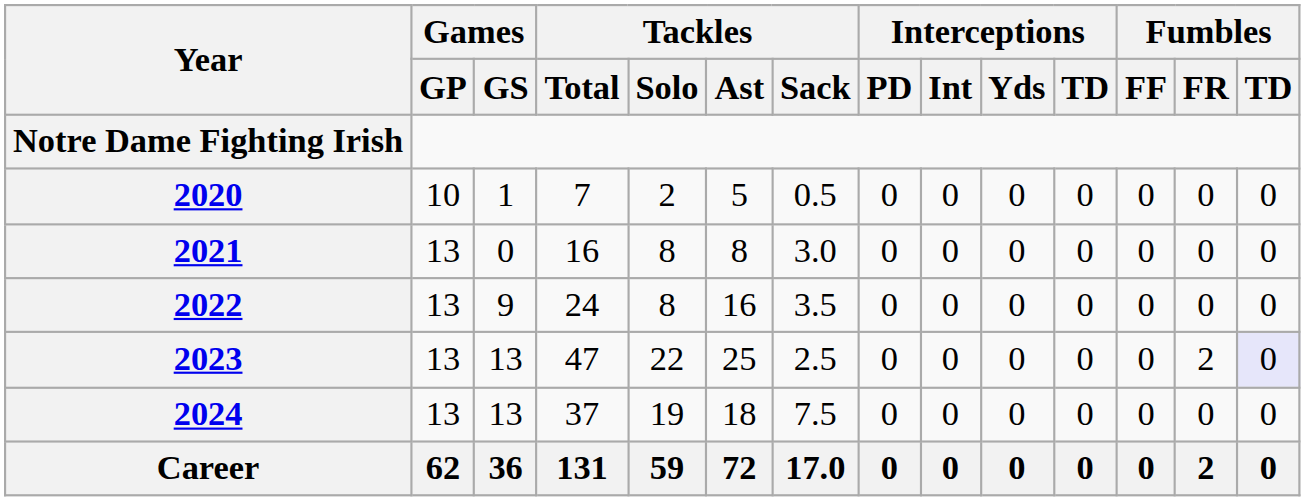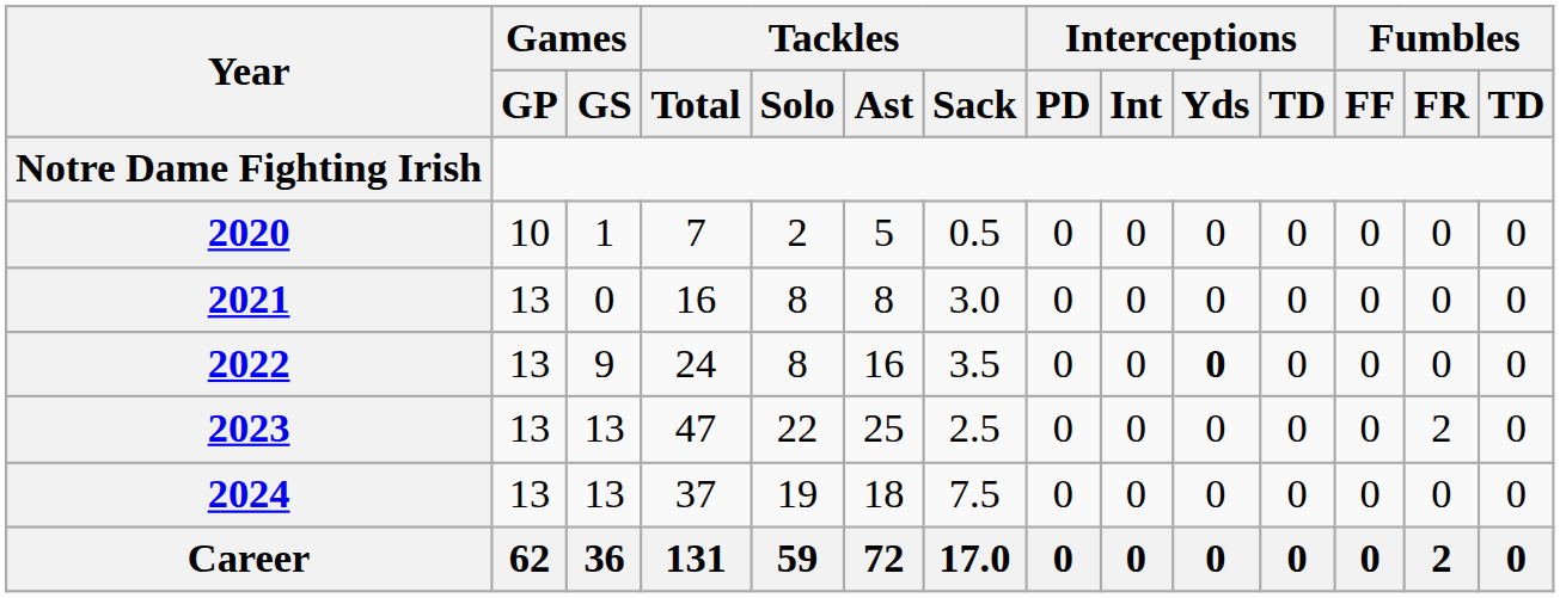2022 | Interceptions / Yds: normal -> bold
2023 | Fumbles / TD: lavender background -> no background
